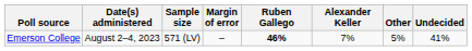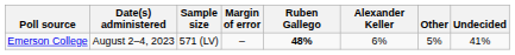Emerson College | Ruben Gallego: 46% -> 48%
Emerson College | Alexander Keller: 7% -> 6%
